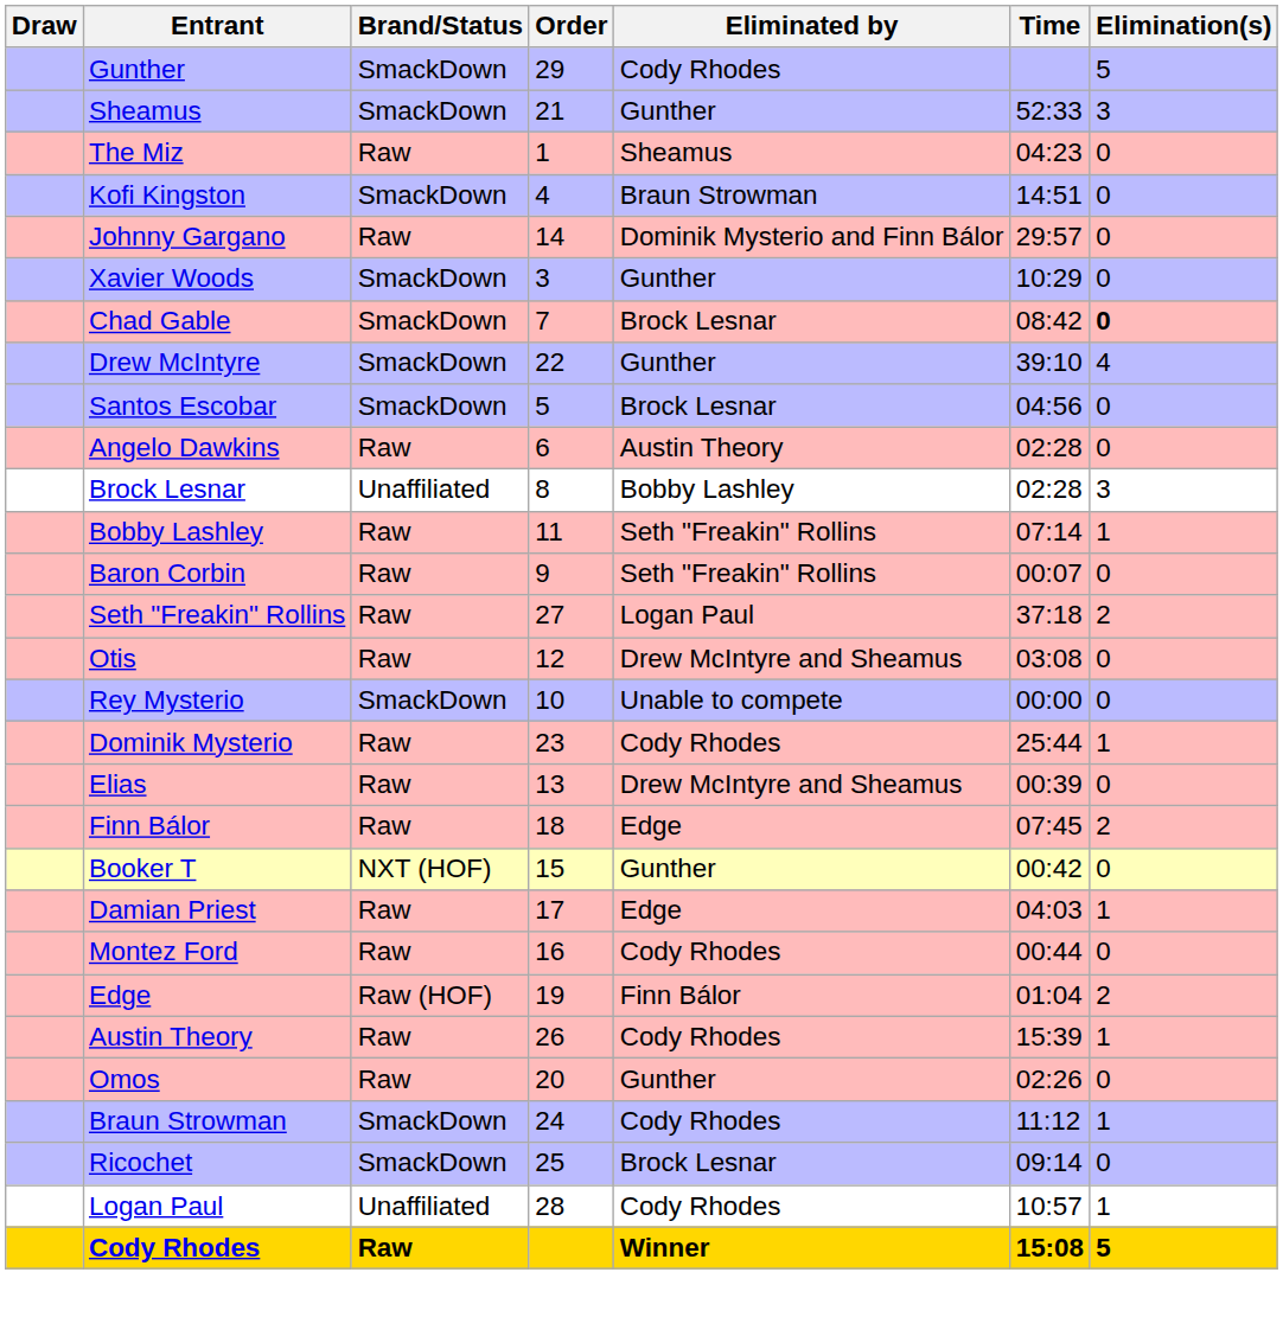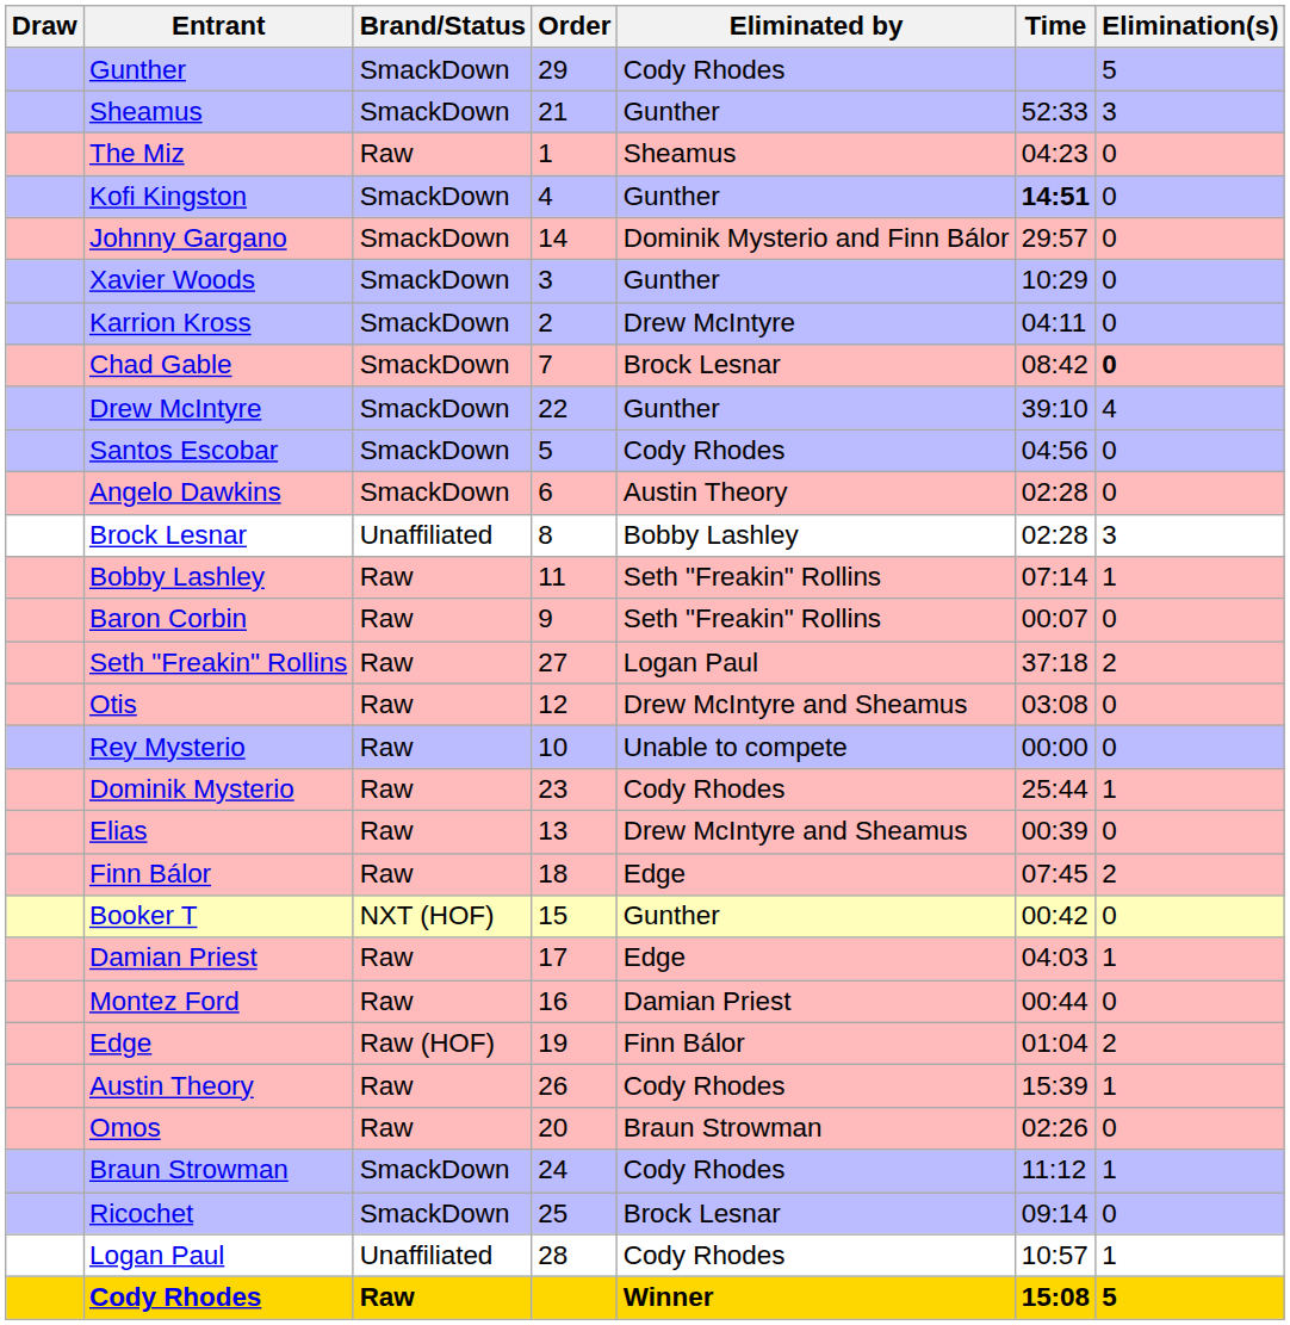Kofi Kingston | Eliminated by: Braun Strowman -> Gunther
Kofi Kingston | Time: normal -> bold
Johnny Gargano | Brand/Status: Raw -> SmackDown
+ row: Karrion Kross | SmackDown | 2 | Drew McIntyre | 04:11 | 0
Santos Escobar | Eliminated by: Brock Lesnar -> Cody Rhodes
Angelo Dawkins | Brand/Status: Raw -> SmackDown
Rey Mysterio | Brand/Status: SmackDown -> Raw
Montez Ford | Eliminated by: Cody Rhodes -> Damian Priest
Omos | Eliminated by: Gunther -> Braun Strowman
